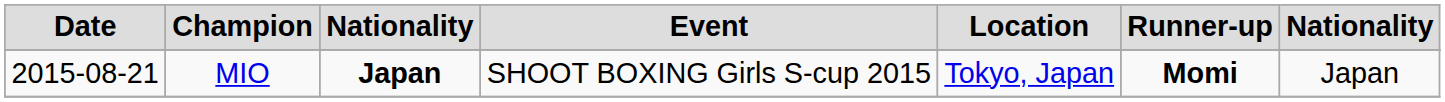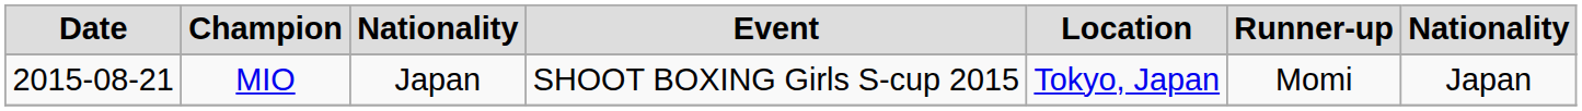MIO | column 3: bold -> normal
MIO | Runner-up: bold -> normal
